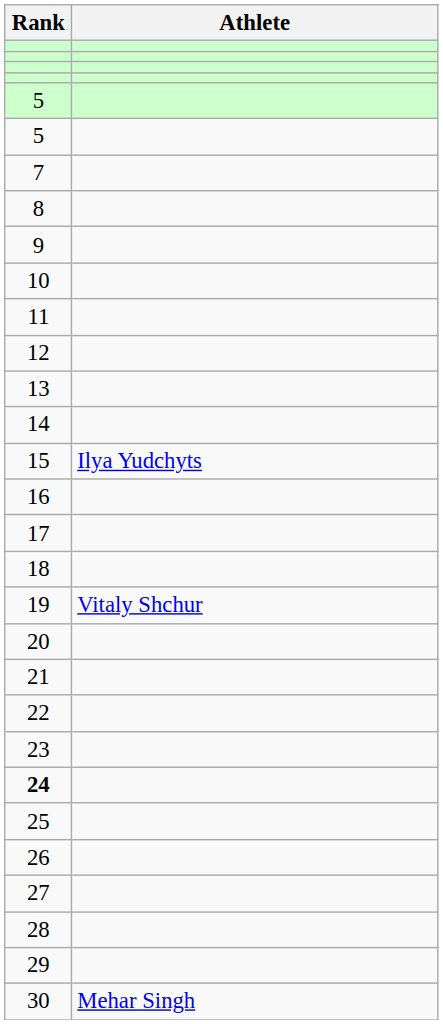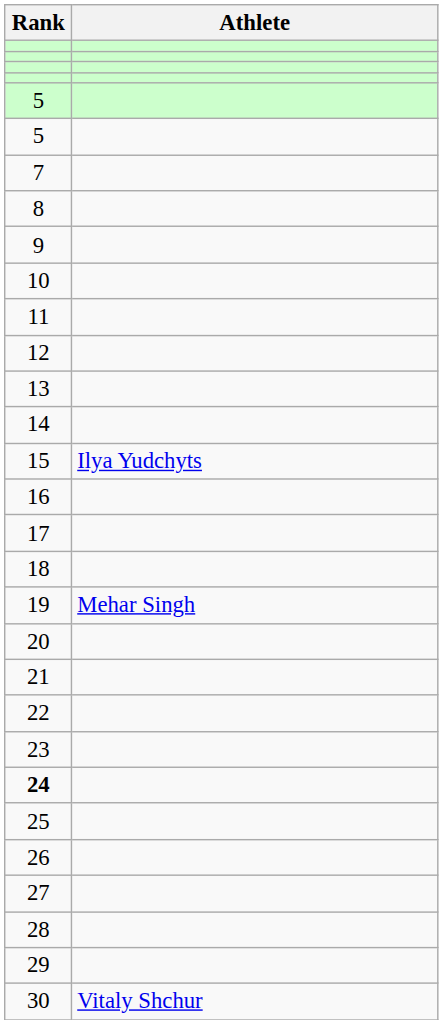row 20 | Athlete: Vitaly Shchur -> Mehar Singh
row 31 | Athlete: Mehar Singh -> Vitaly Shchur
